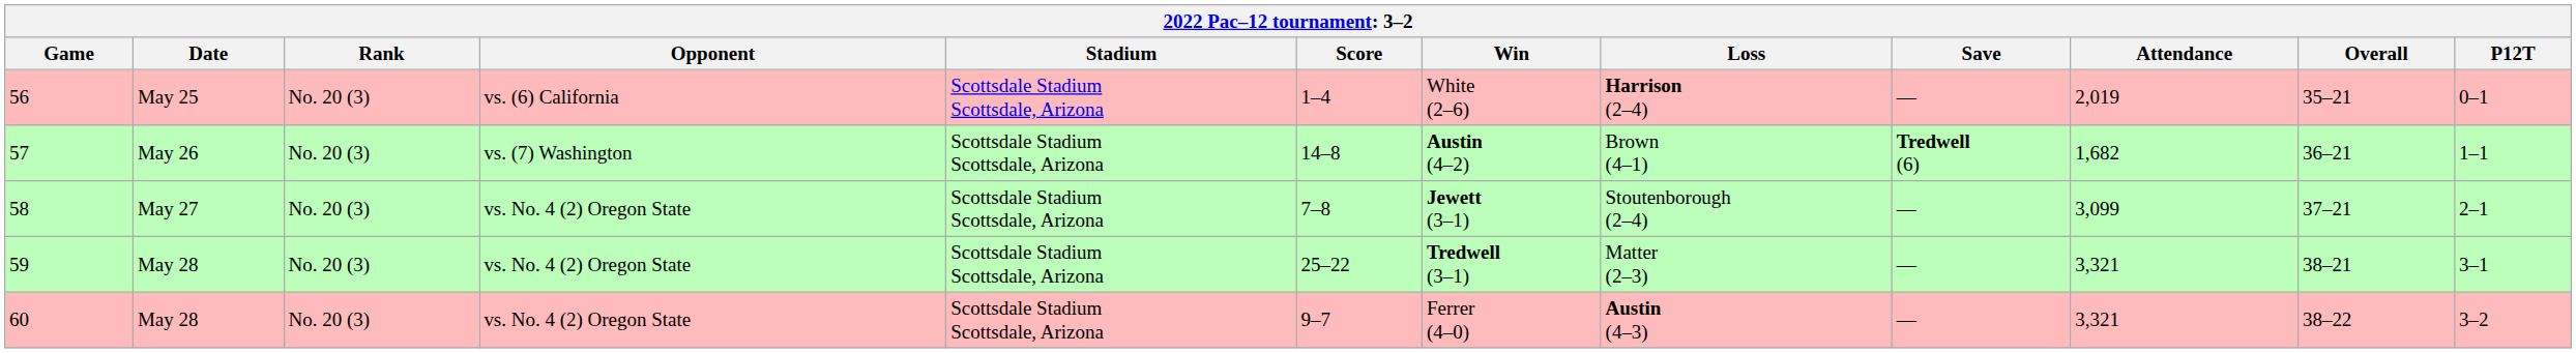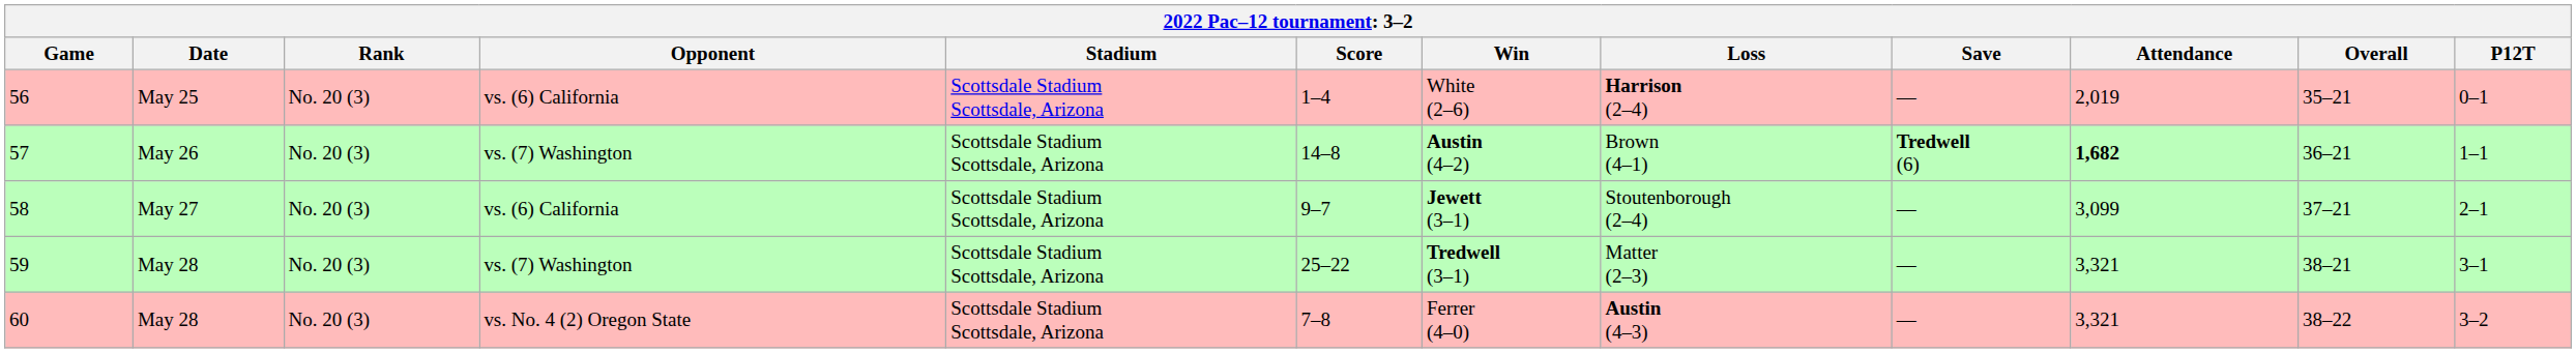57 | Attendance: normal -> bold
58 | Opponent: vs. No. 4 (2) Oregon State -> vs. (6) California
58 | Score: 7–8 -> 9–7
59 | Opponent: vs. No. 4 (2) Oregon State -> vs. (7) Washington
60 | Score: 9–7 -> 7–8
